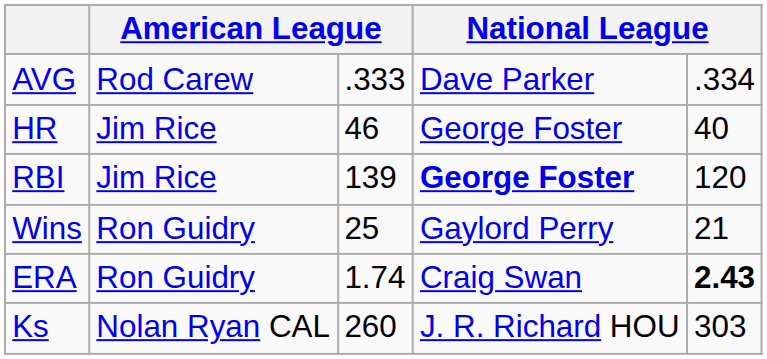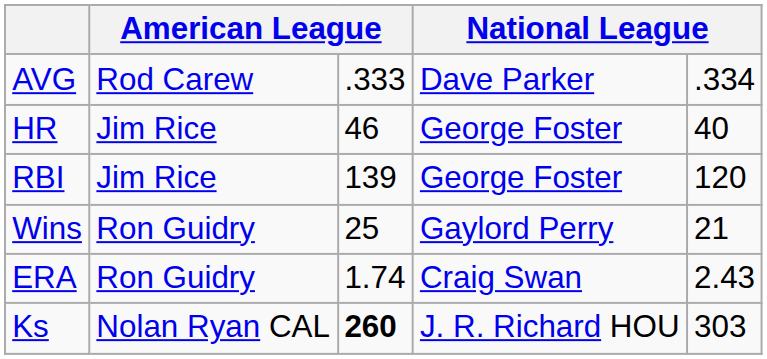RBI | column 4: bold -> normal
ERA | column 5: bold -> normal
Ks | column 3: normal -> bold
